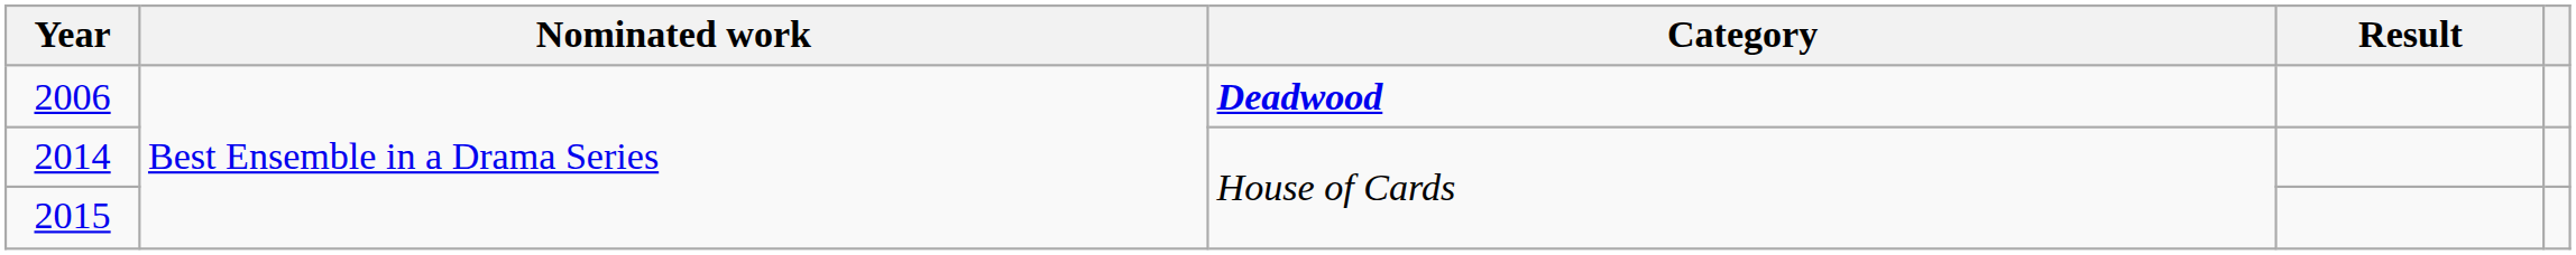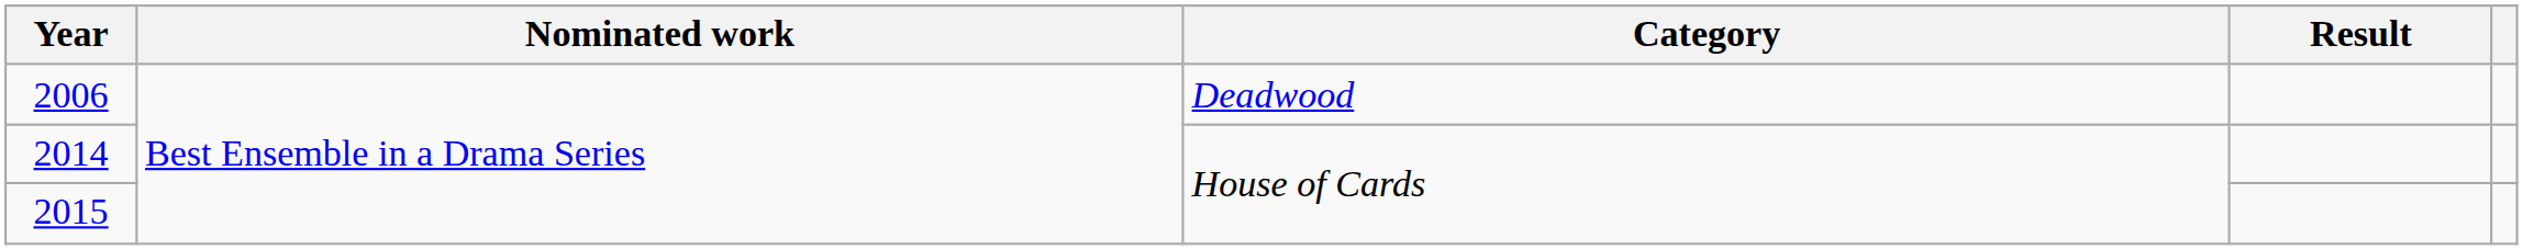2006 | Category: bold -> normal
